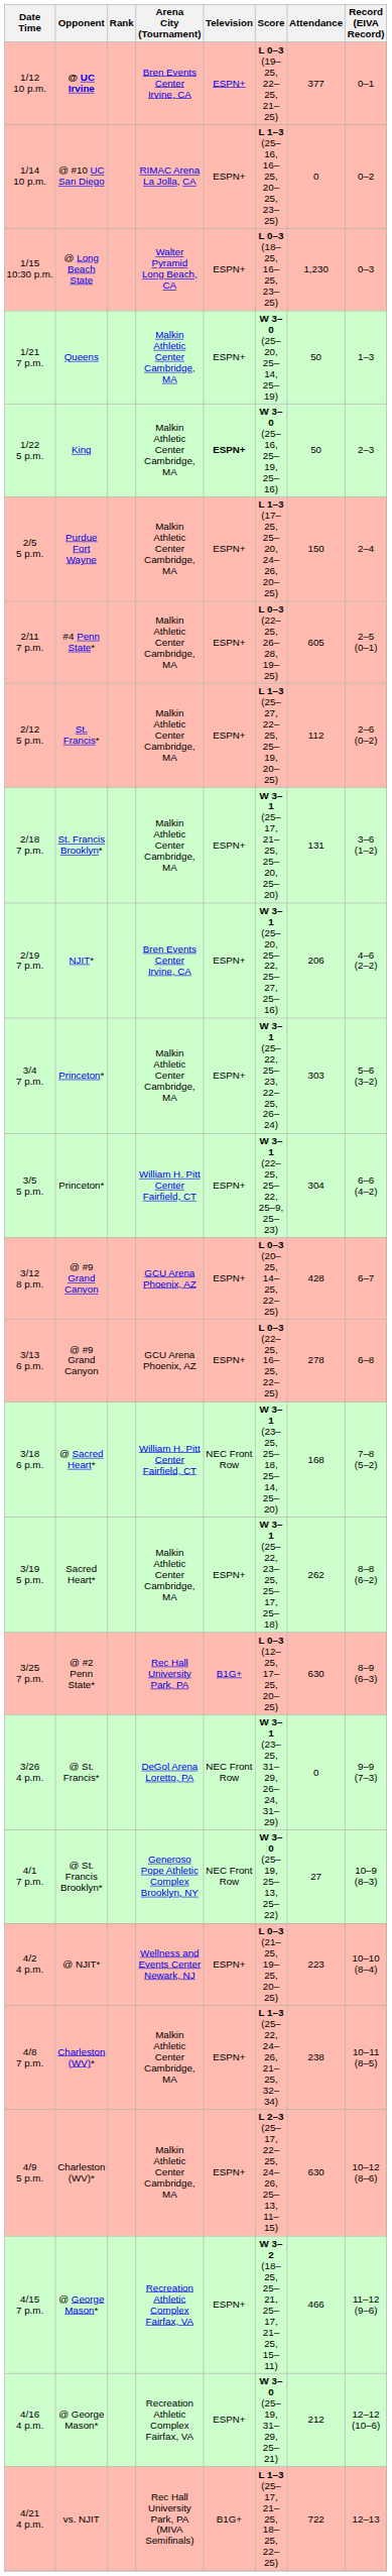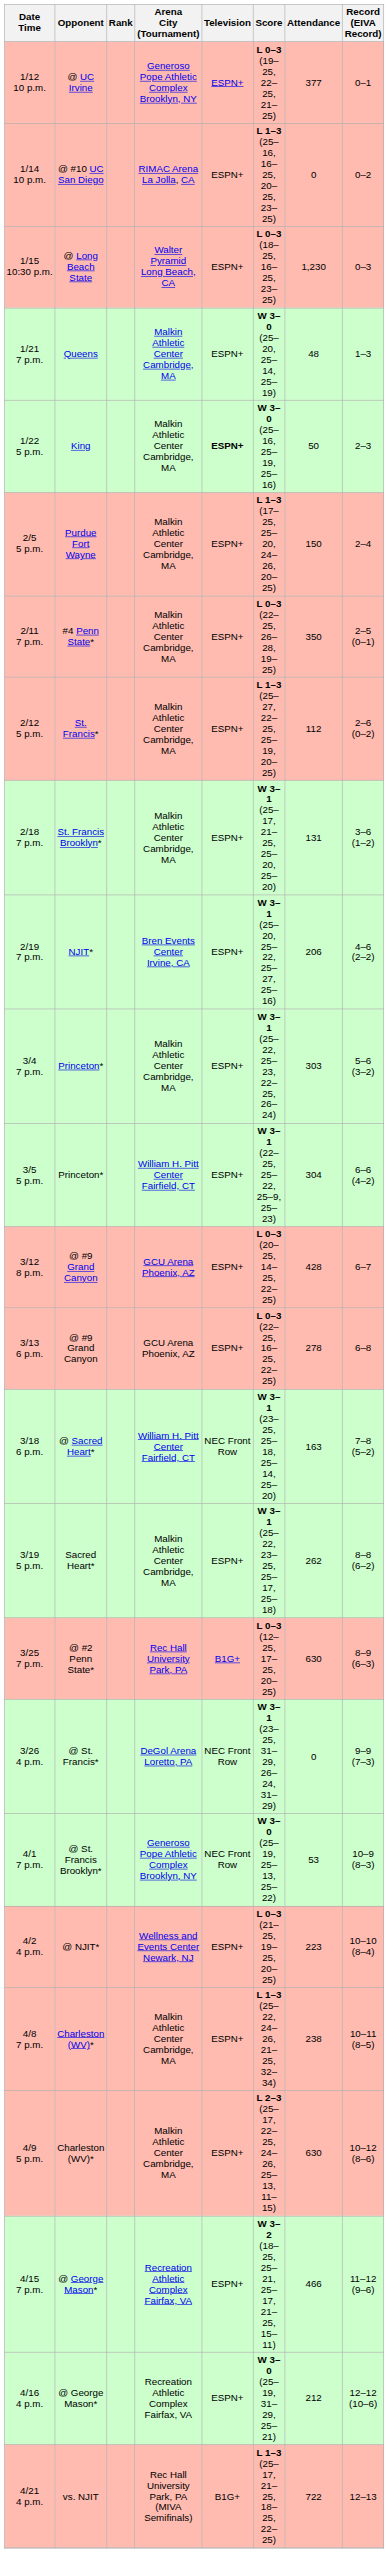1/12 10 p.m. | Opponent: bold -> normal
1/12 10 p.m. | Arena City (Tournament): Bren Events Center Irvine, CA -> Generoso Pope Athletic Complex Brooklyn, NY
1/21 7 p.m. | Attendance: 50 -> 48
2/11 7 p.m. | Attendance: 605 -> 350
3/18 6 p.m. | Attendance: 168 -> 163
4/1 7 p.m. | Attendance: 27 -> 53
